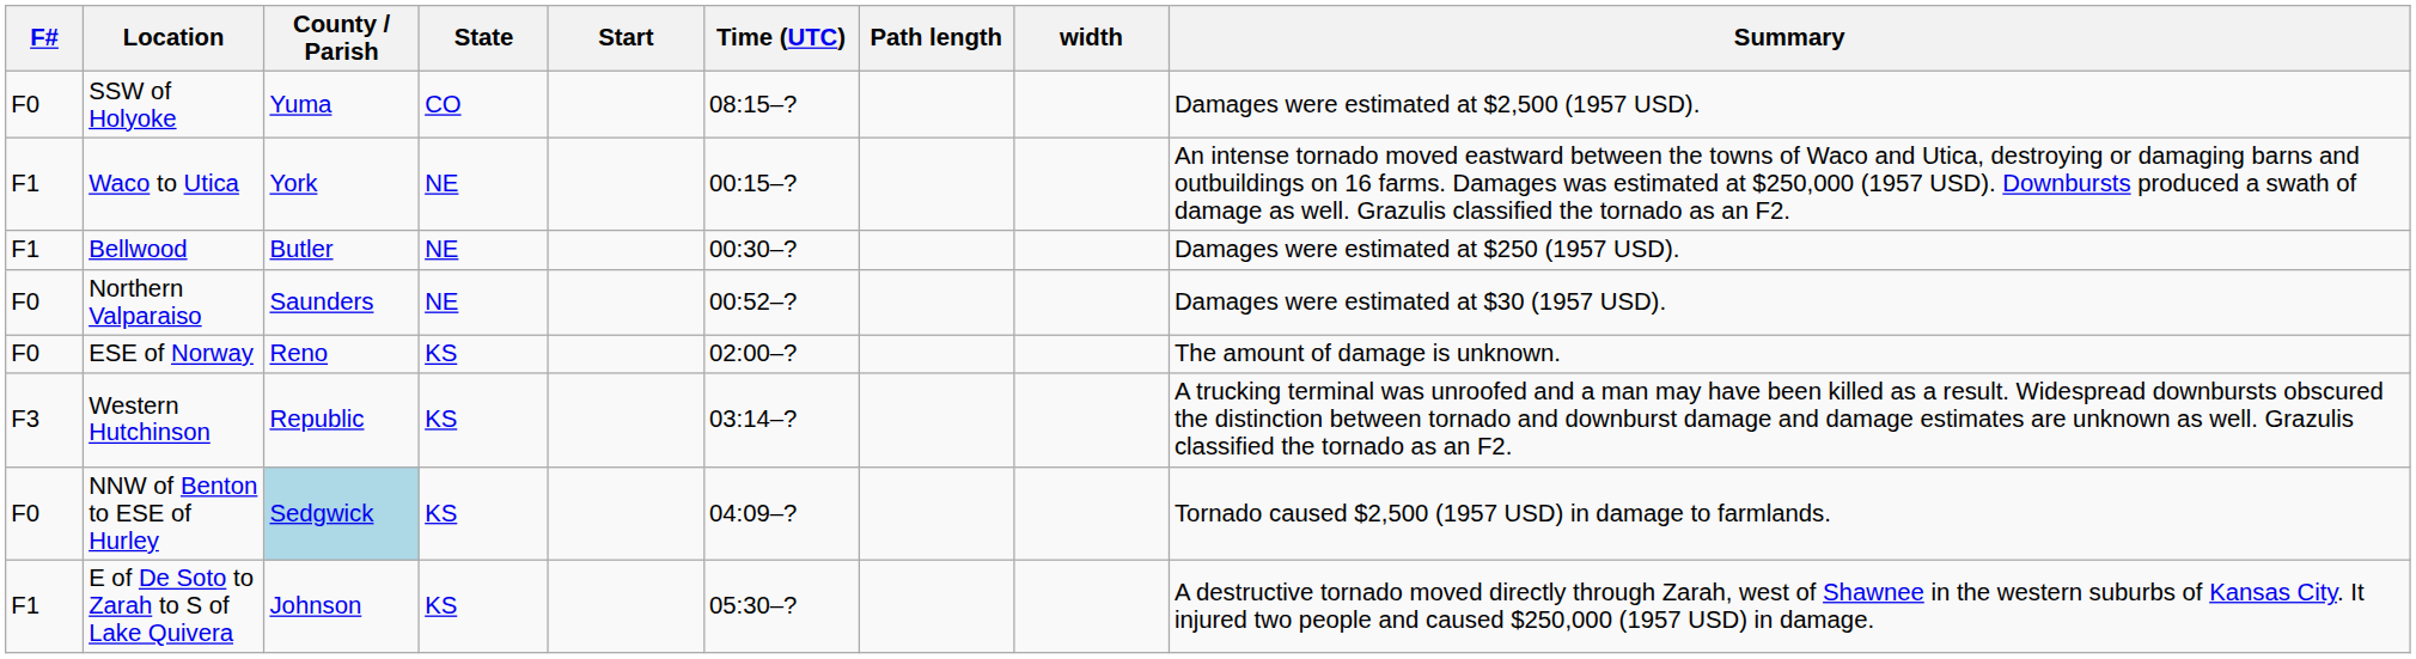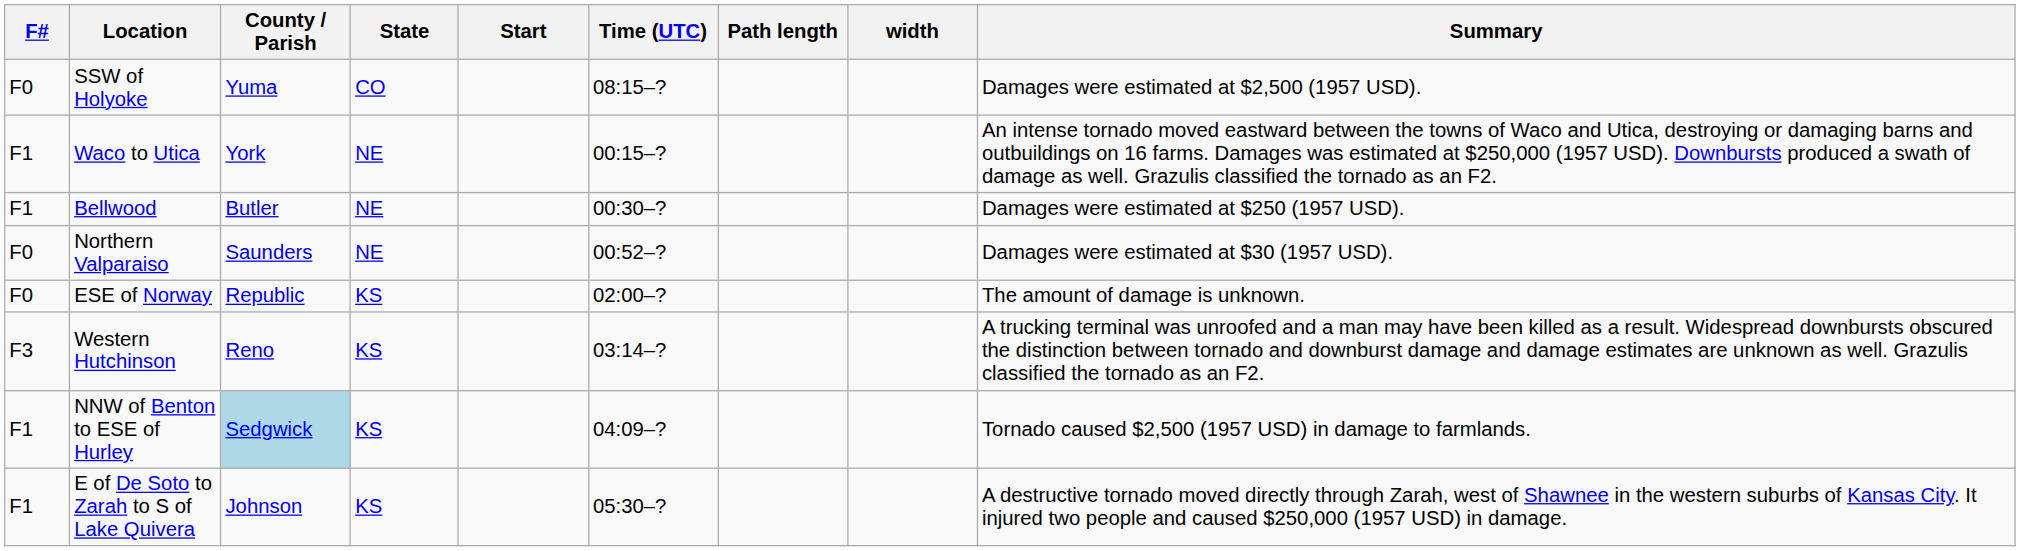ESE of Norway | County / Parish: Reno -> Republic
Western Hutchinson | County / Parish: Republic -> Reno
NNW of Benton to ESE of Hurley | F#: F0 -> F1
